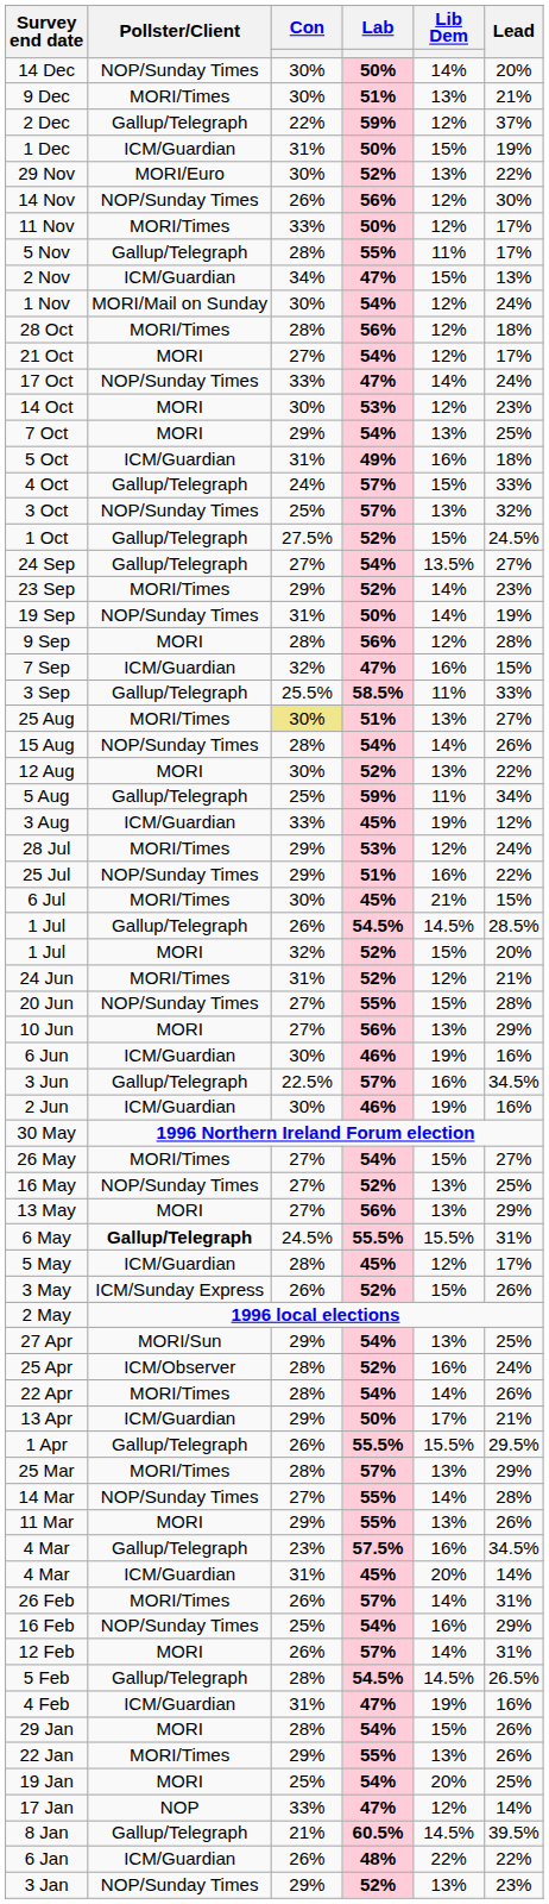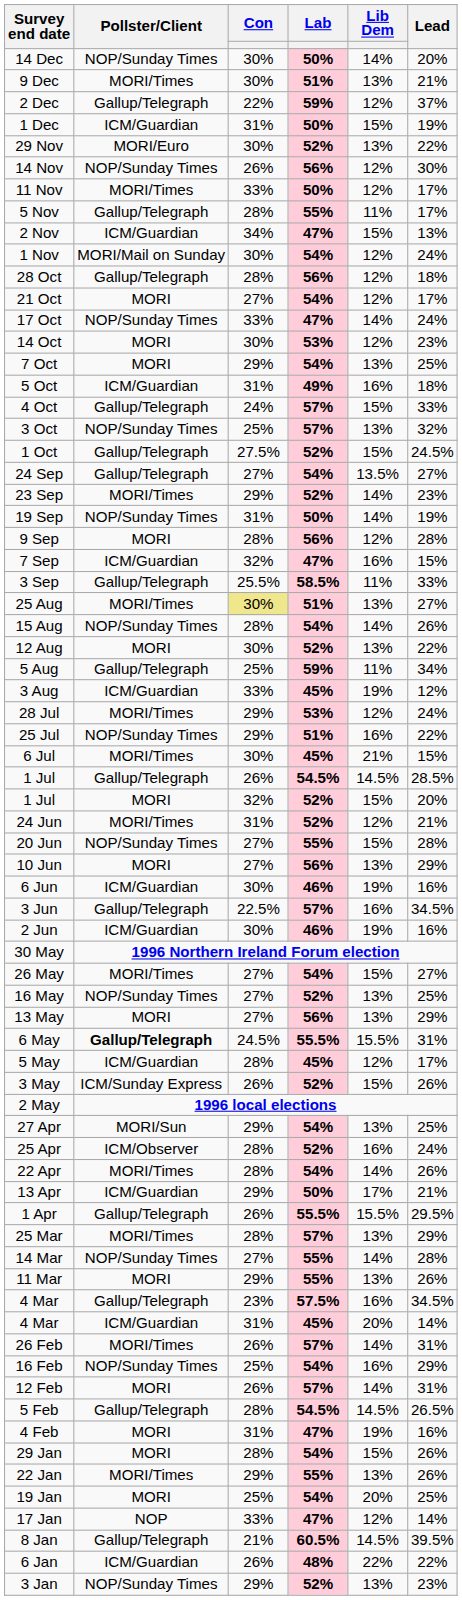28 Oct | Pollster/Client: MORI/Times -> Gallup/Telegraph
4 Feb | Pollster/Client: ICM/Guardian -> MORI
